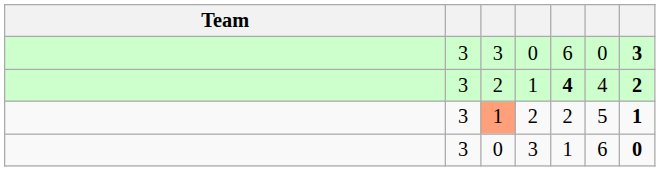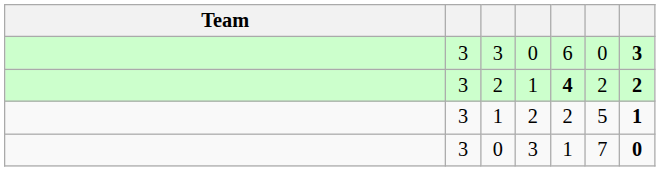row 3 | column 6: 4 -> 2
row 4 | column 3: lightsalmon background -> no background
row 5 | column 6: 6 -> 7
